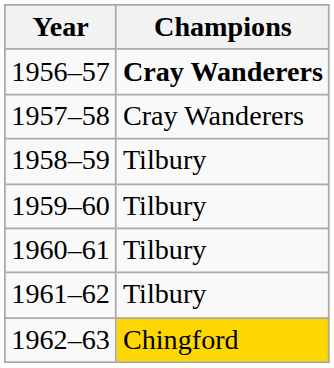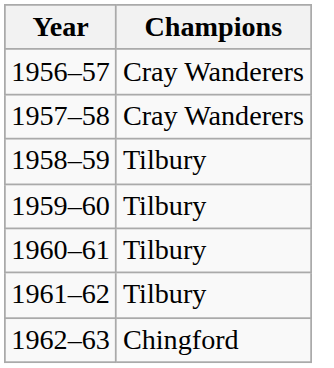1956–57 | Champions: bold -> normal
1962–63 | Champions: gold background -> no background
